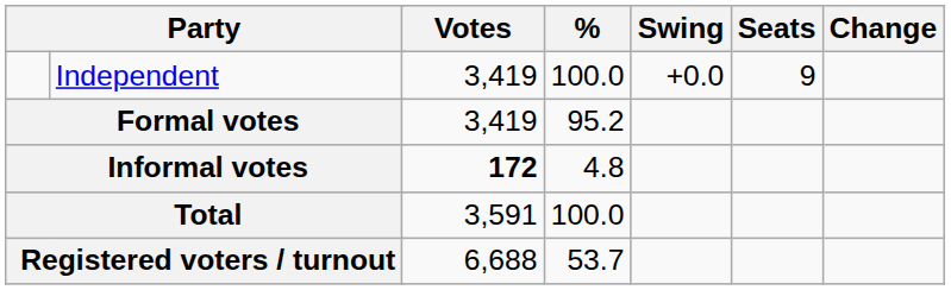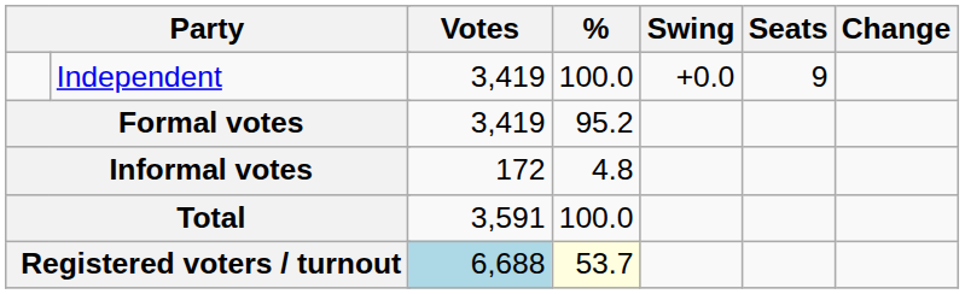Informal votes | Votes: bold -> normal
Registered voters / turnout | Votes: no background -> lightblue background
Registered voters / turnout | %: no background -> lightyellow background
